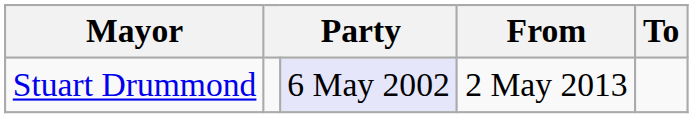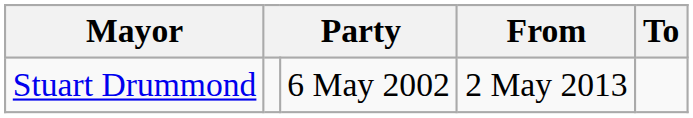Stuart Drummond | column 3: lavender background -> no background
